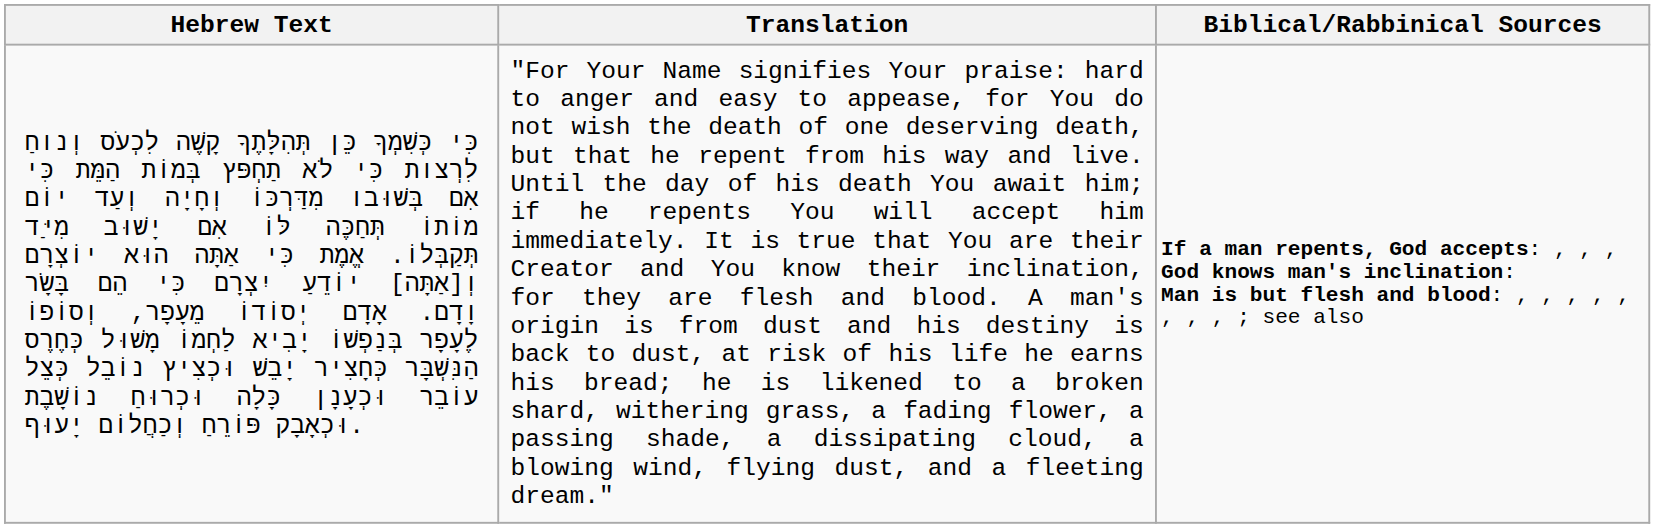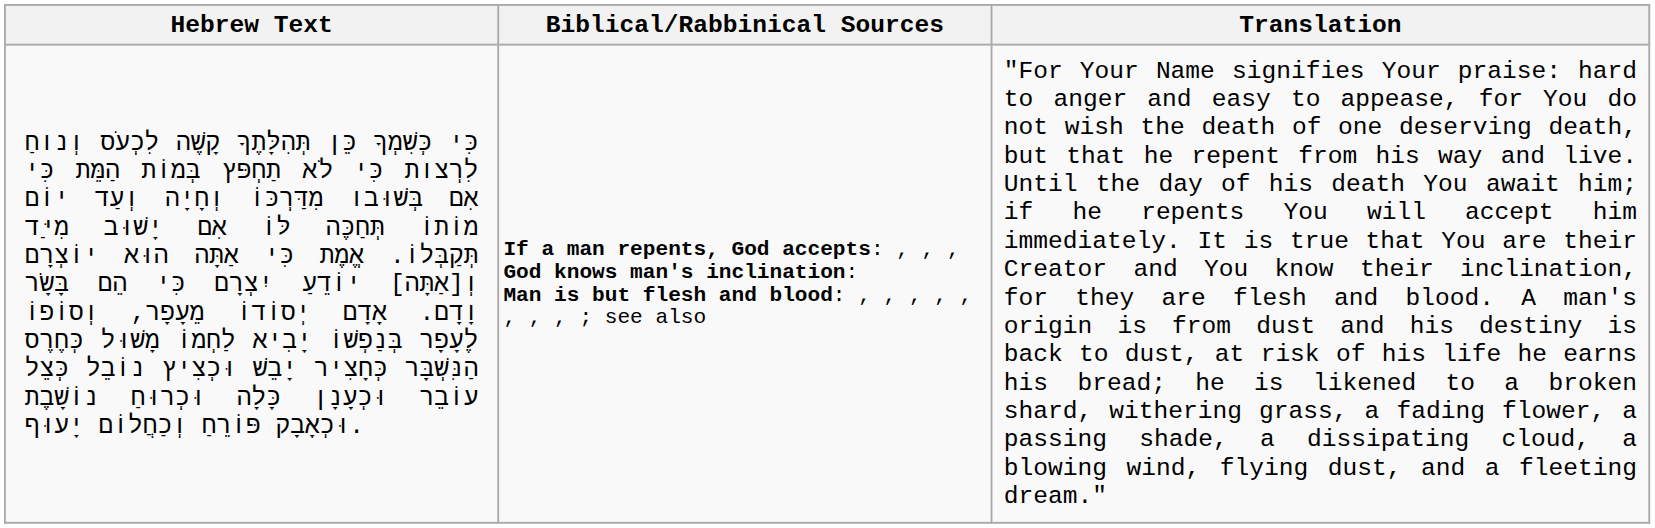columns swapped: Translation <-> Biblical/Rabbinical Sources
